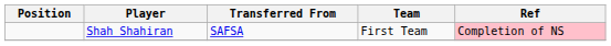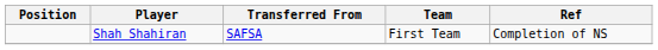Shah Shahiran | Ref: pink background -> no background
